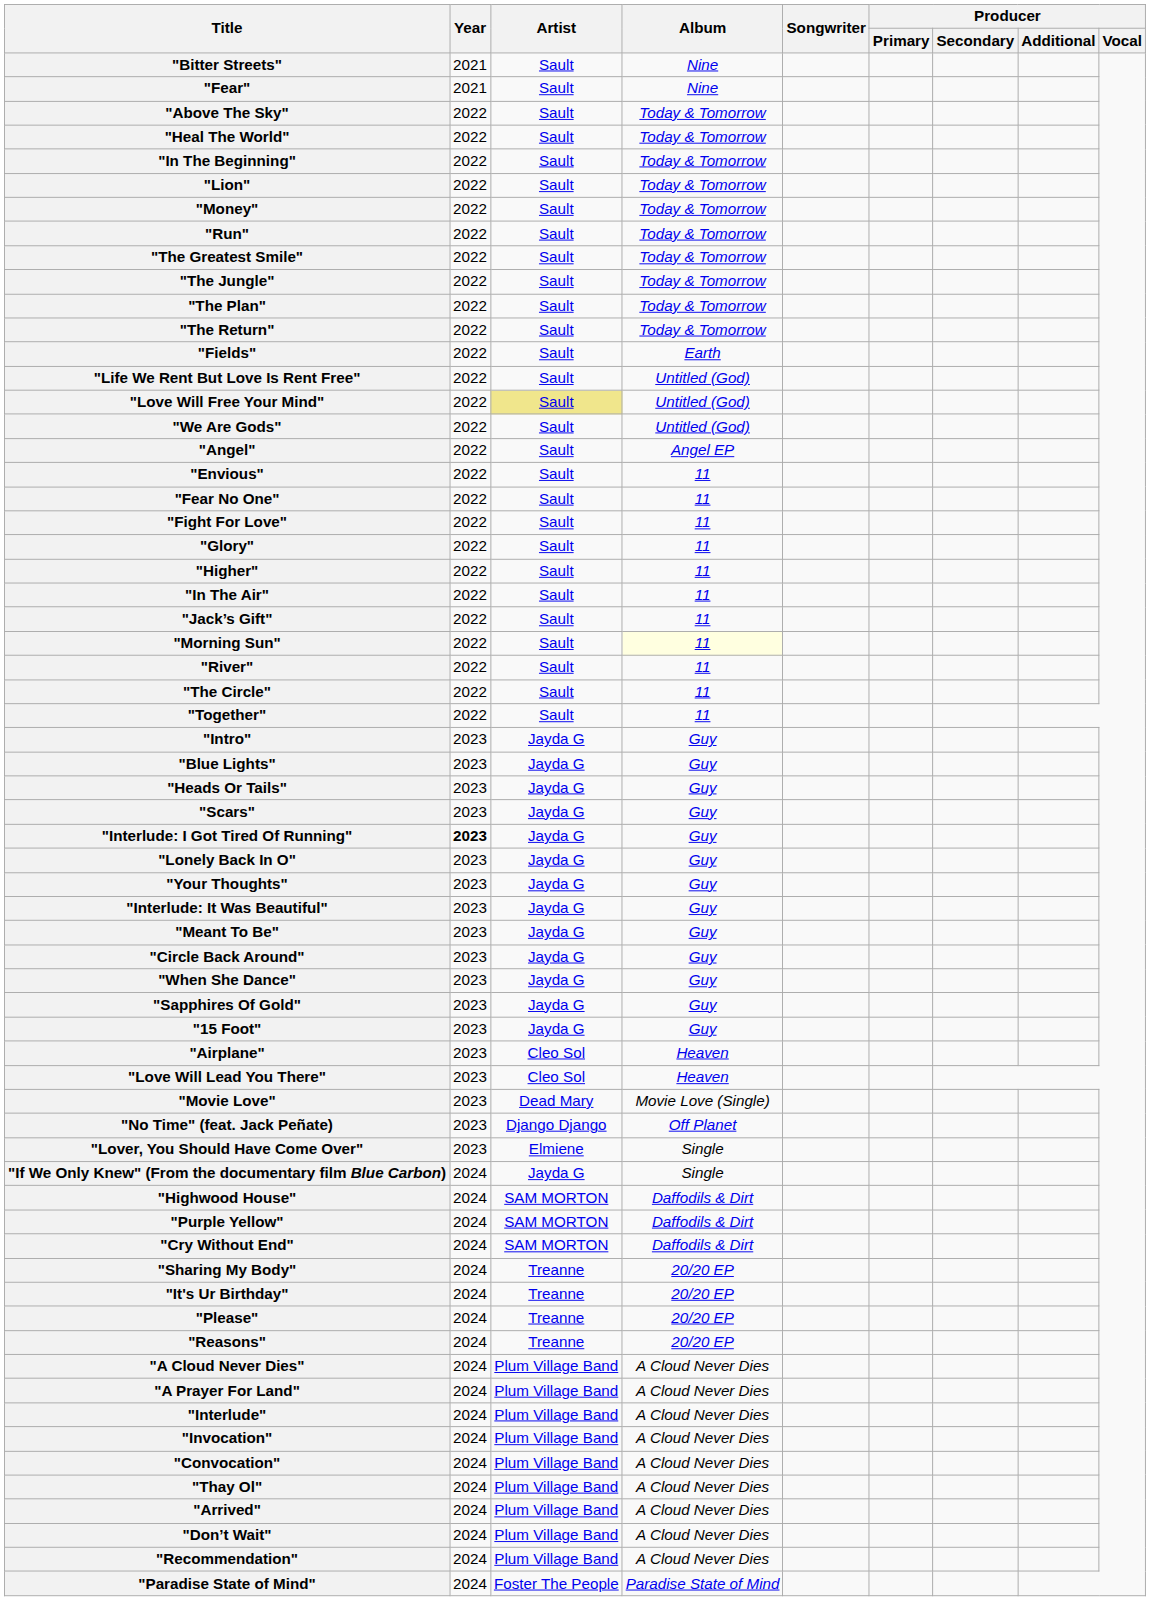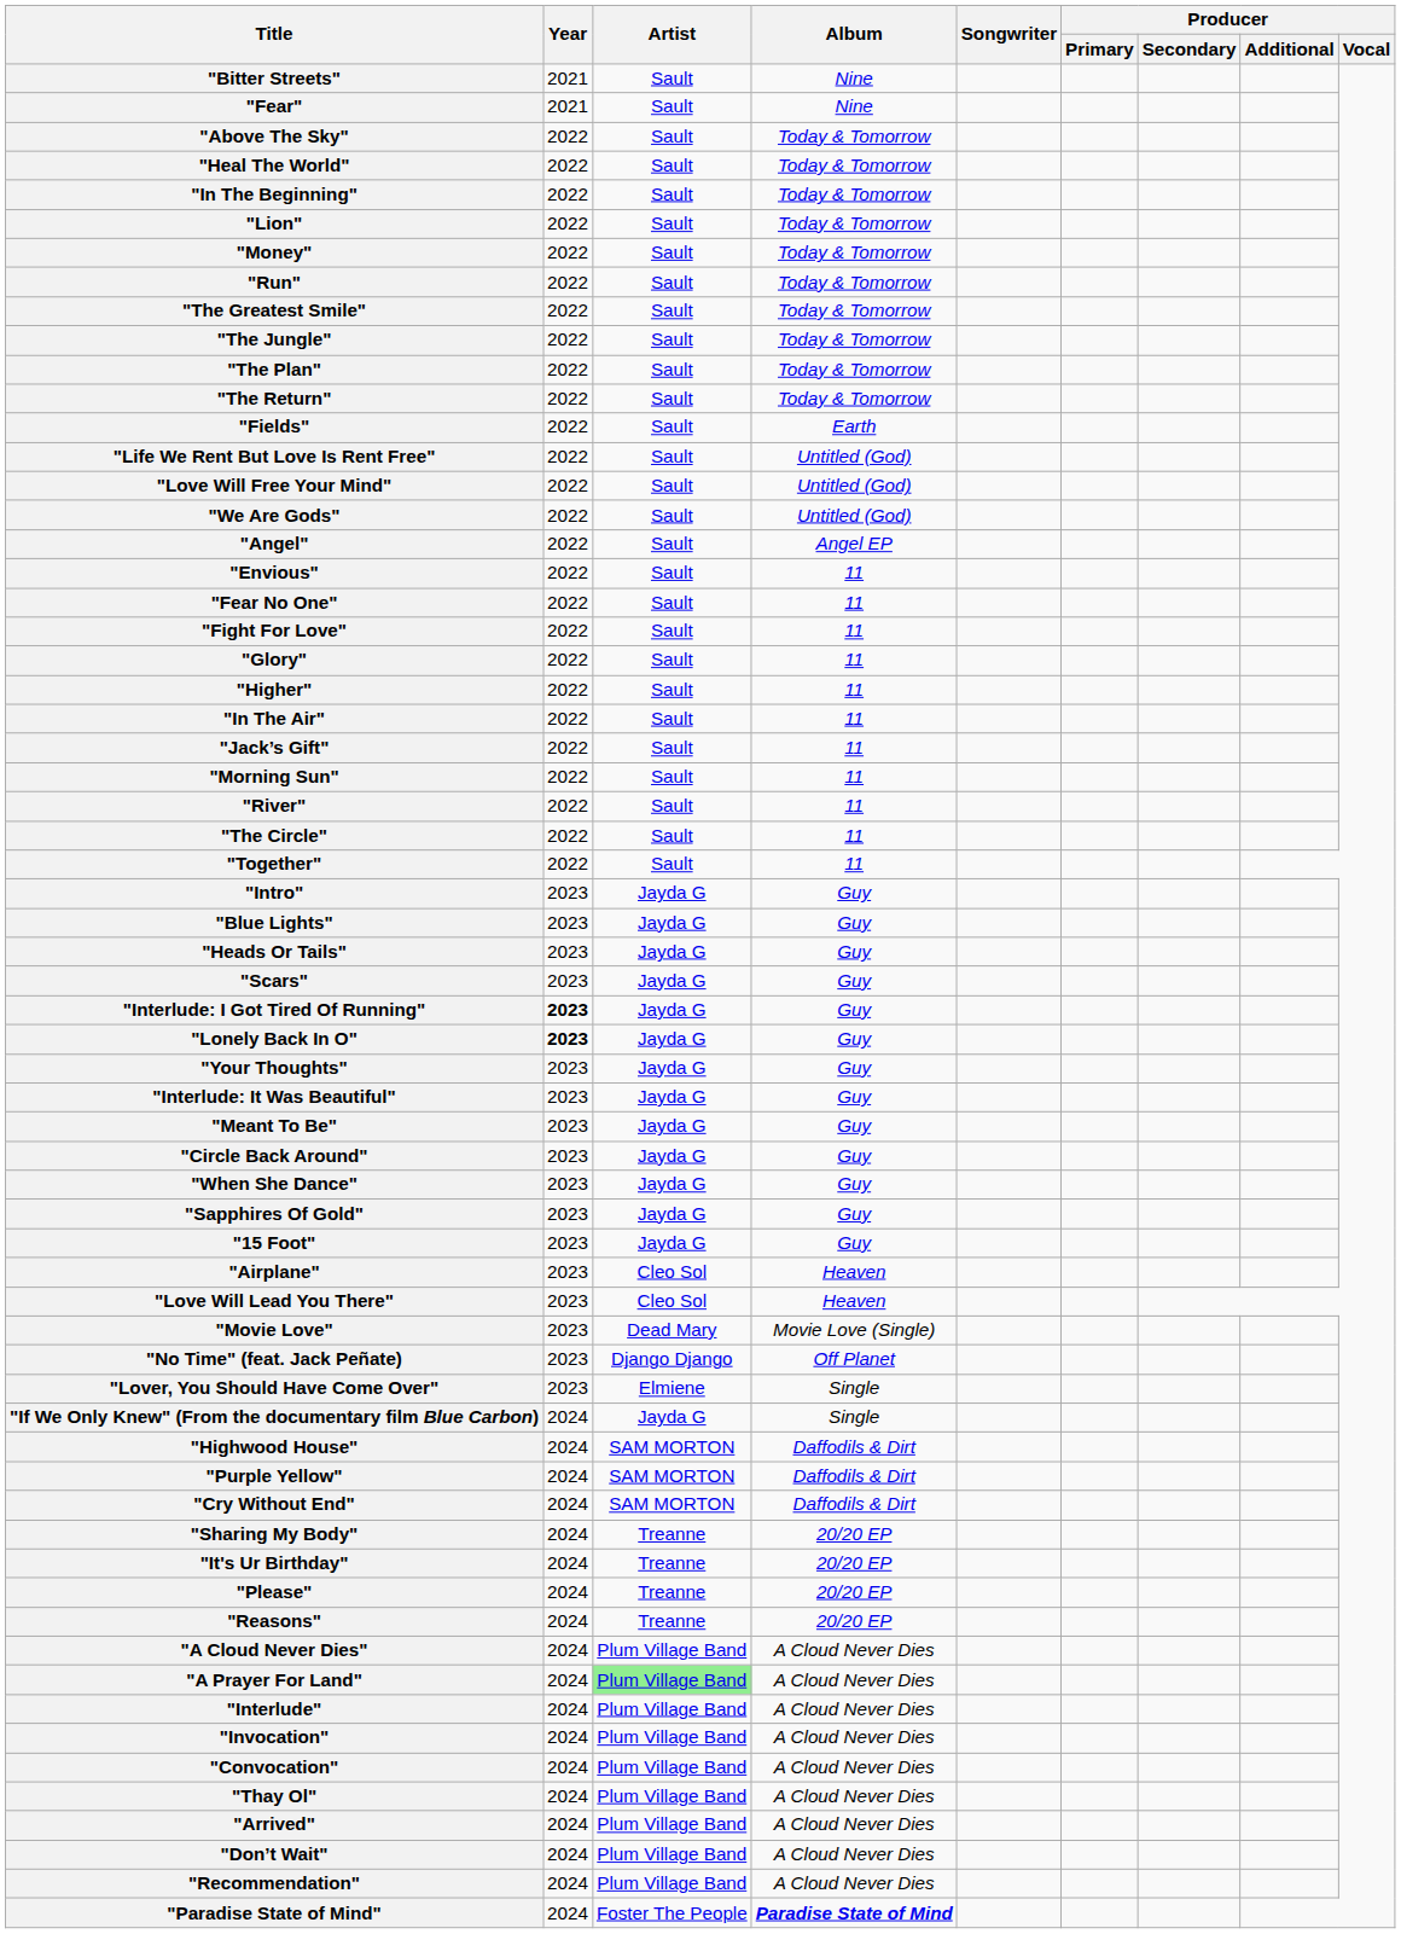"Love Will Free Your Mind" | Artist: khaki background -> no background
"Morning Sun" | Album: lightyellow background -> no background
"Lonely Back In O" | Year: normal -> bold
"A Prayer For Land" | Artist: no background -> lightgreen background
"Paradise State of Mind" | Album: normal -> bold
